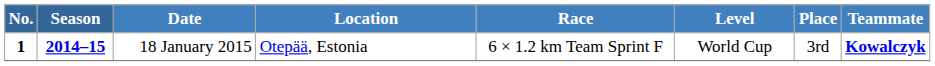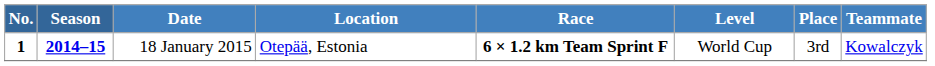18 January 2015 | Race: normal -> bold
18 January 2015 | Teammate: bold -> normal
